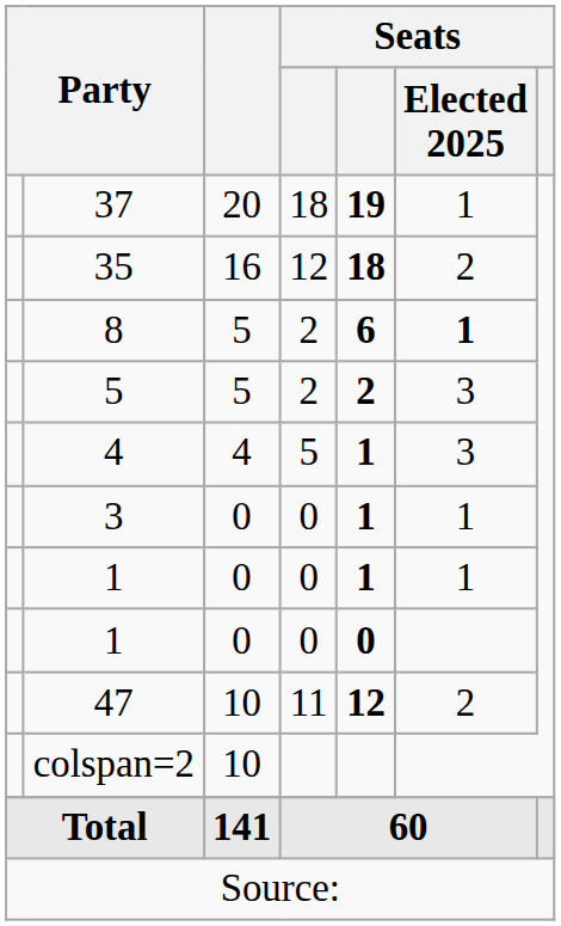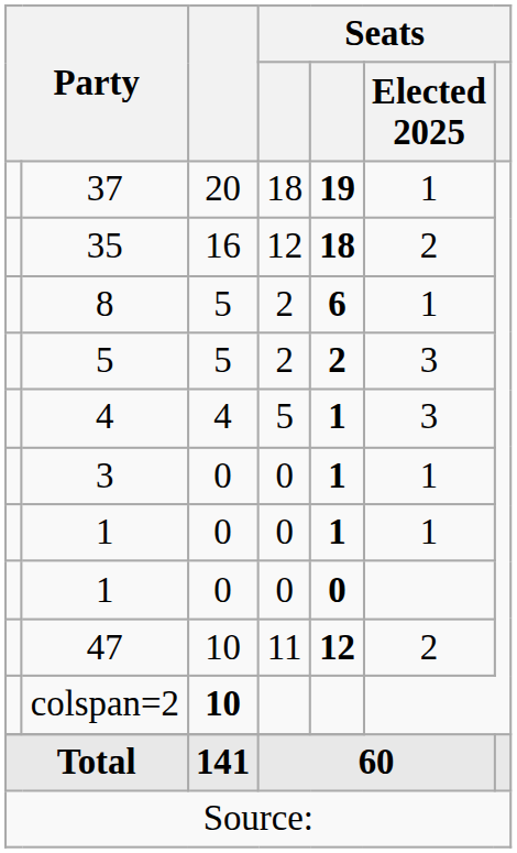8 | Seats / Elected 2025: bold -> normal
colspan=2 | column 3: normal -> bold
